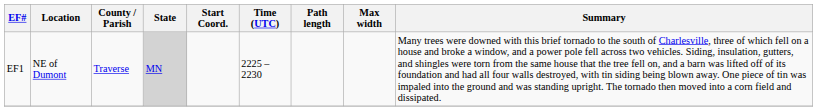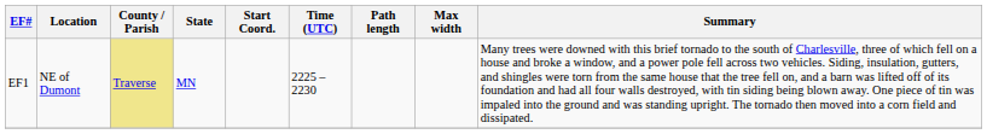EF1 | County / Parish: no background -> khaki background
EF1 | State: lightgrey background -> no background
